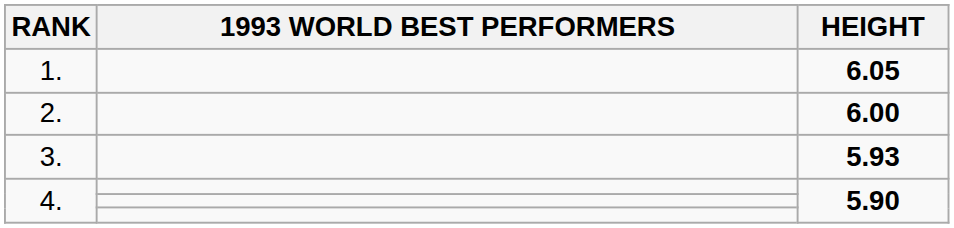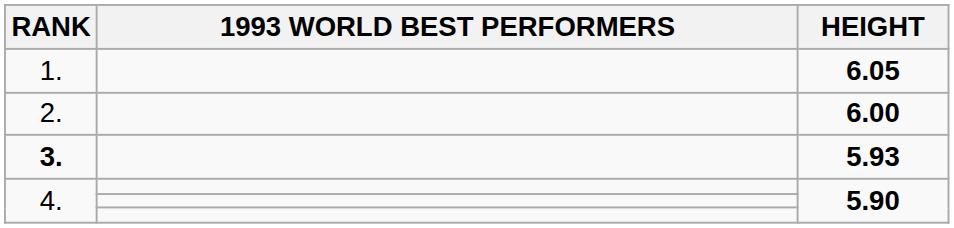3. | RANK: normal -> bold
